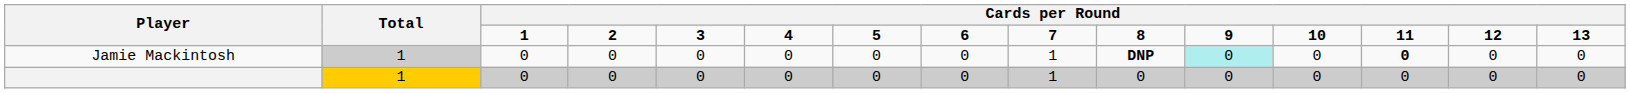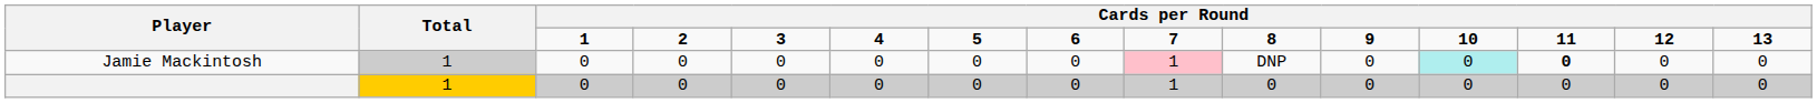Jamie Mackintosh | column 9: no background -> pink background
Jamie Mackintosh | column 10: bold -> normal
Jamie Mackintosh | column 11: paleturquoise background -> no background
Jamie Mackintosh | column 12: no background -> paleturquoise background
